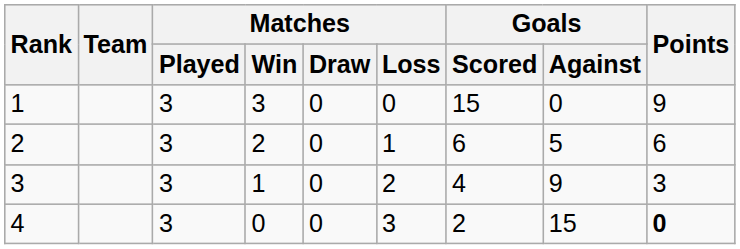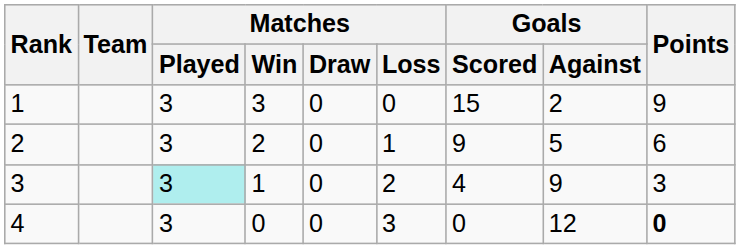row 3 | Goals / Against: 0 -> 2
row 4 | Goals / Scored: 6 -> 9
row 5 | Matches / Played: no background -> paleturquoise background
row 6 | Goals / Scored: 2 -> 0
row 6 | Goals / Against: 15 -> 12
